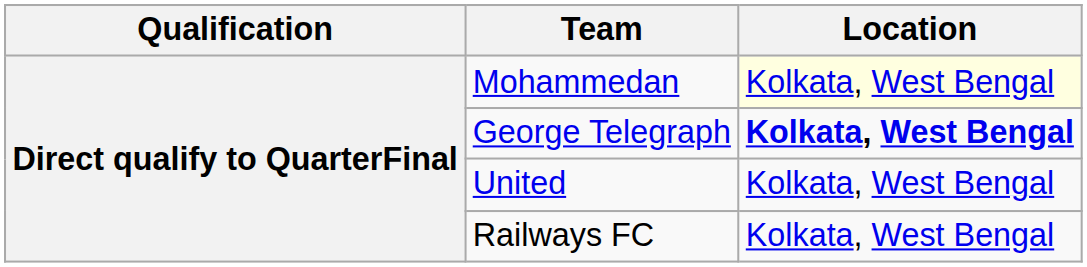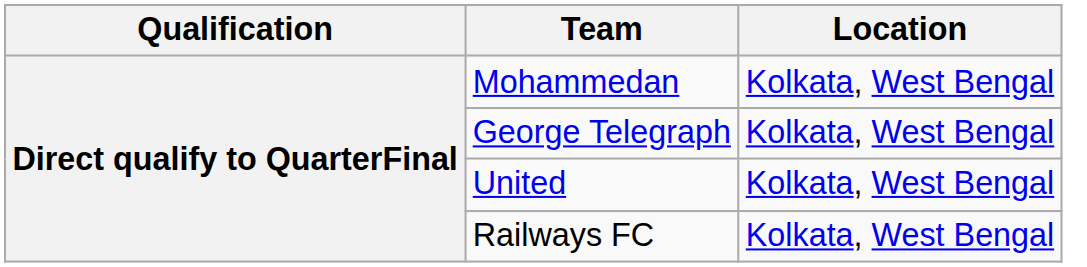Mohammedan | Location: lightyellow background -> no background
George Telegraph | Location: bold -> normal
